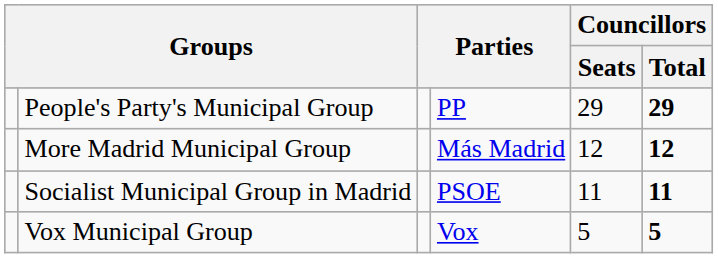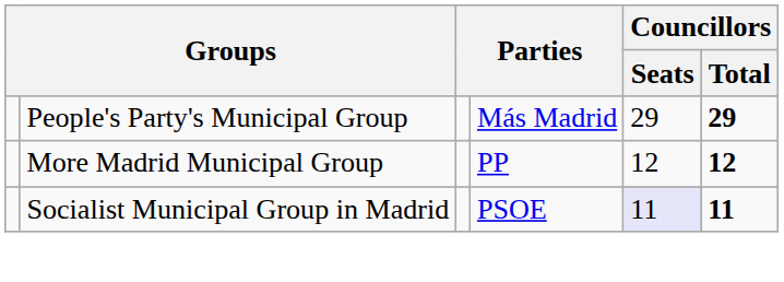People's Party's Municipal Group | column 4: PP -> Más Madrid
More Madrid Municipal Group | column 4: Más Madrid -> PP
Socialist Municipal Group in Madrid | Councillors / Seats: no background -> lavender background
- row: Vox Municipal Group | Vox | 5 | 5
